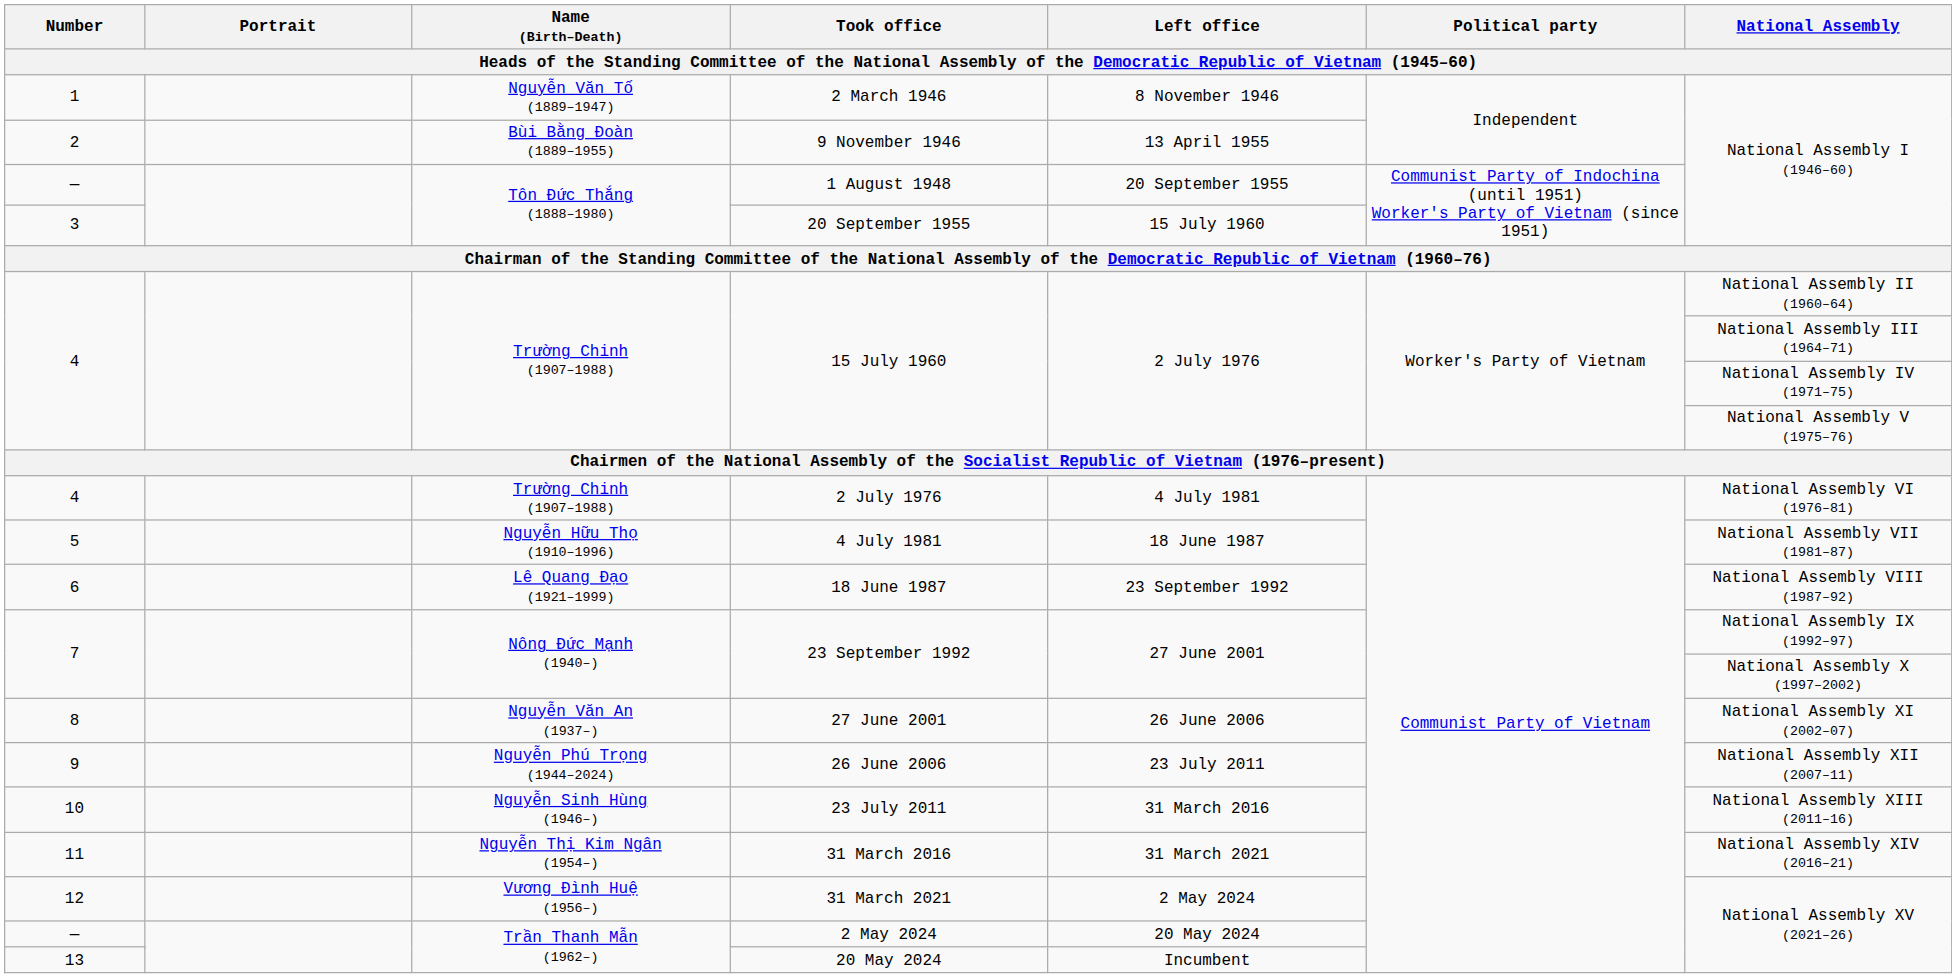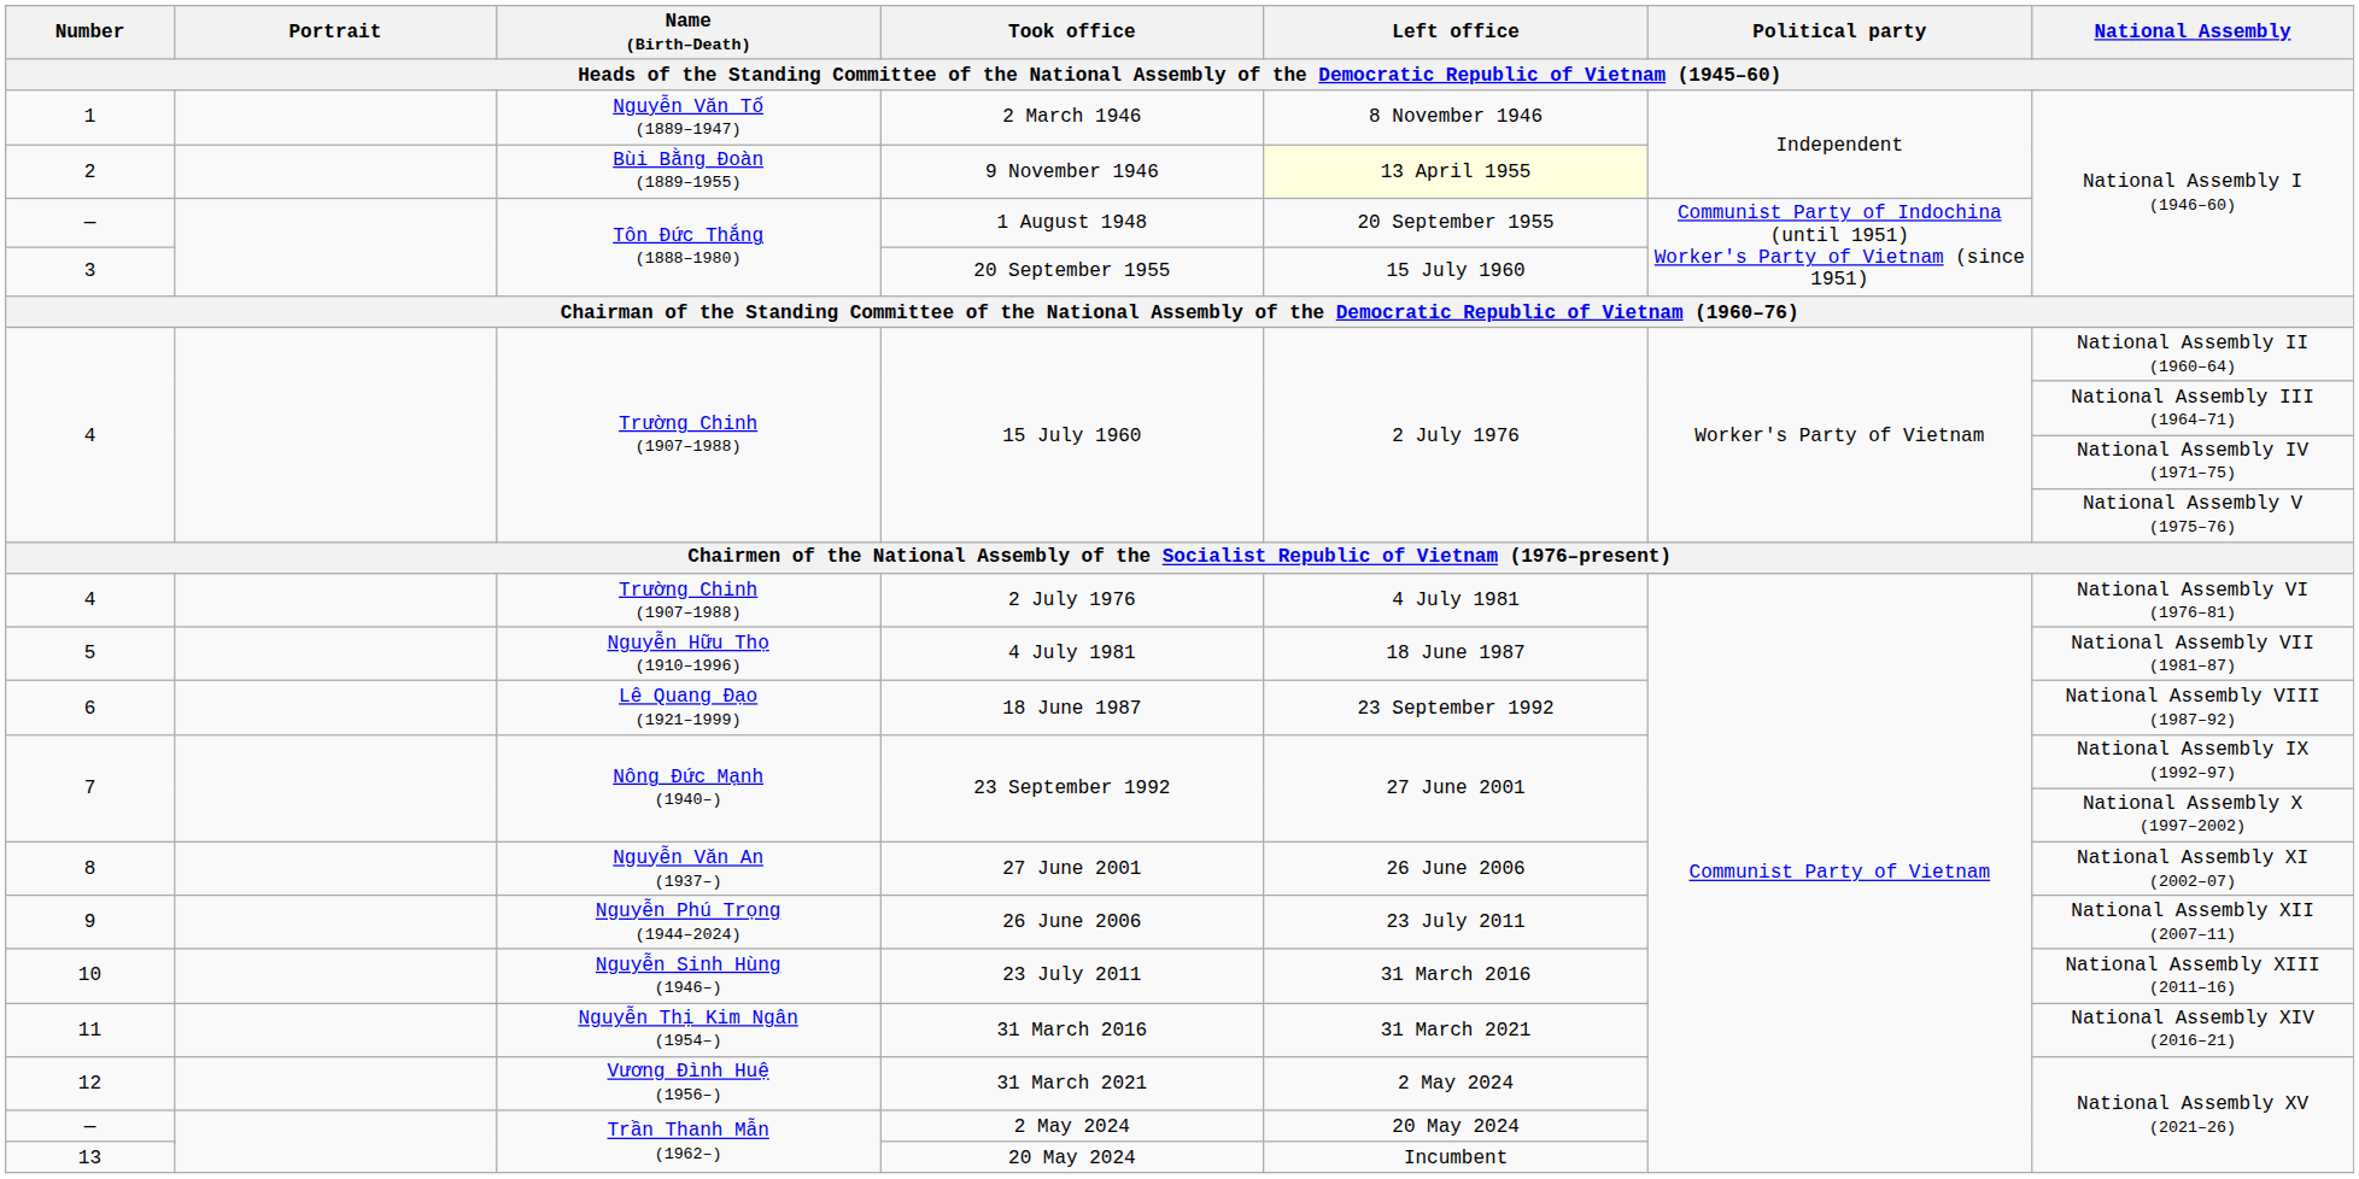9 November 1946 | Left office: no background -> lightyellow background
